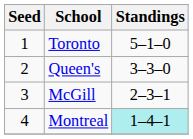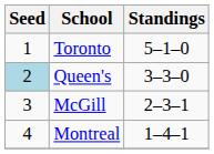Queen's | Seed: no background -> lightblue background
Montreal | Standings: paleturquoise background -> no background
